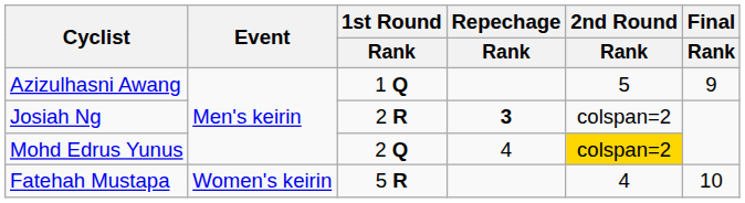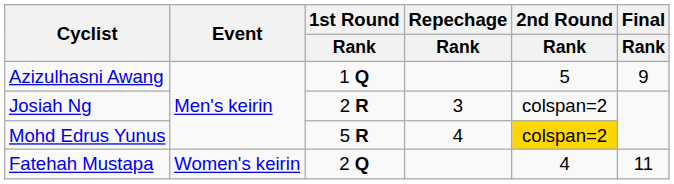Josiah Ng | Repechage / Rank: bold -> normal
Mohd Edrus Yunus | 1st Round / Rank: 2 Q -> 5 R
Fatehah Mustapa | 1st Round / Rank: 5 R -> 2 Q
Fatehah Mustapa | Final / Rank: 10 -> 11
